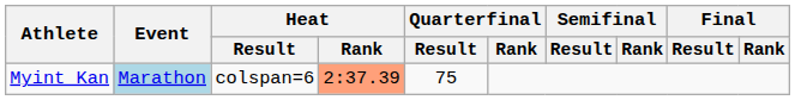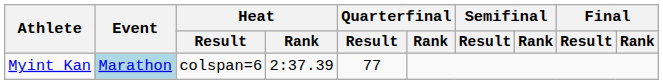Myint Kan | Heat / Rank: lightsalmon background -> no background
Myint Kan | Quarterfinal / Result: 75 -> 77
